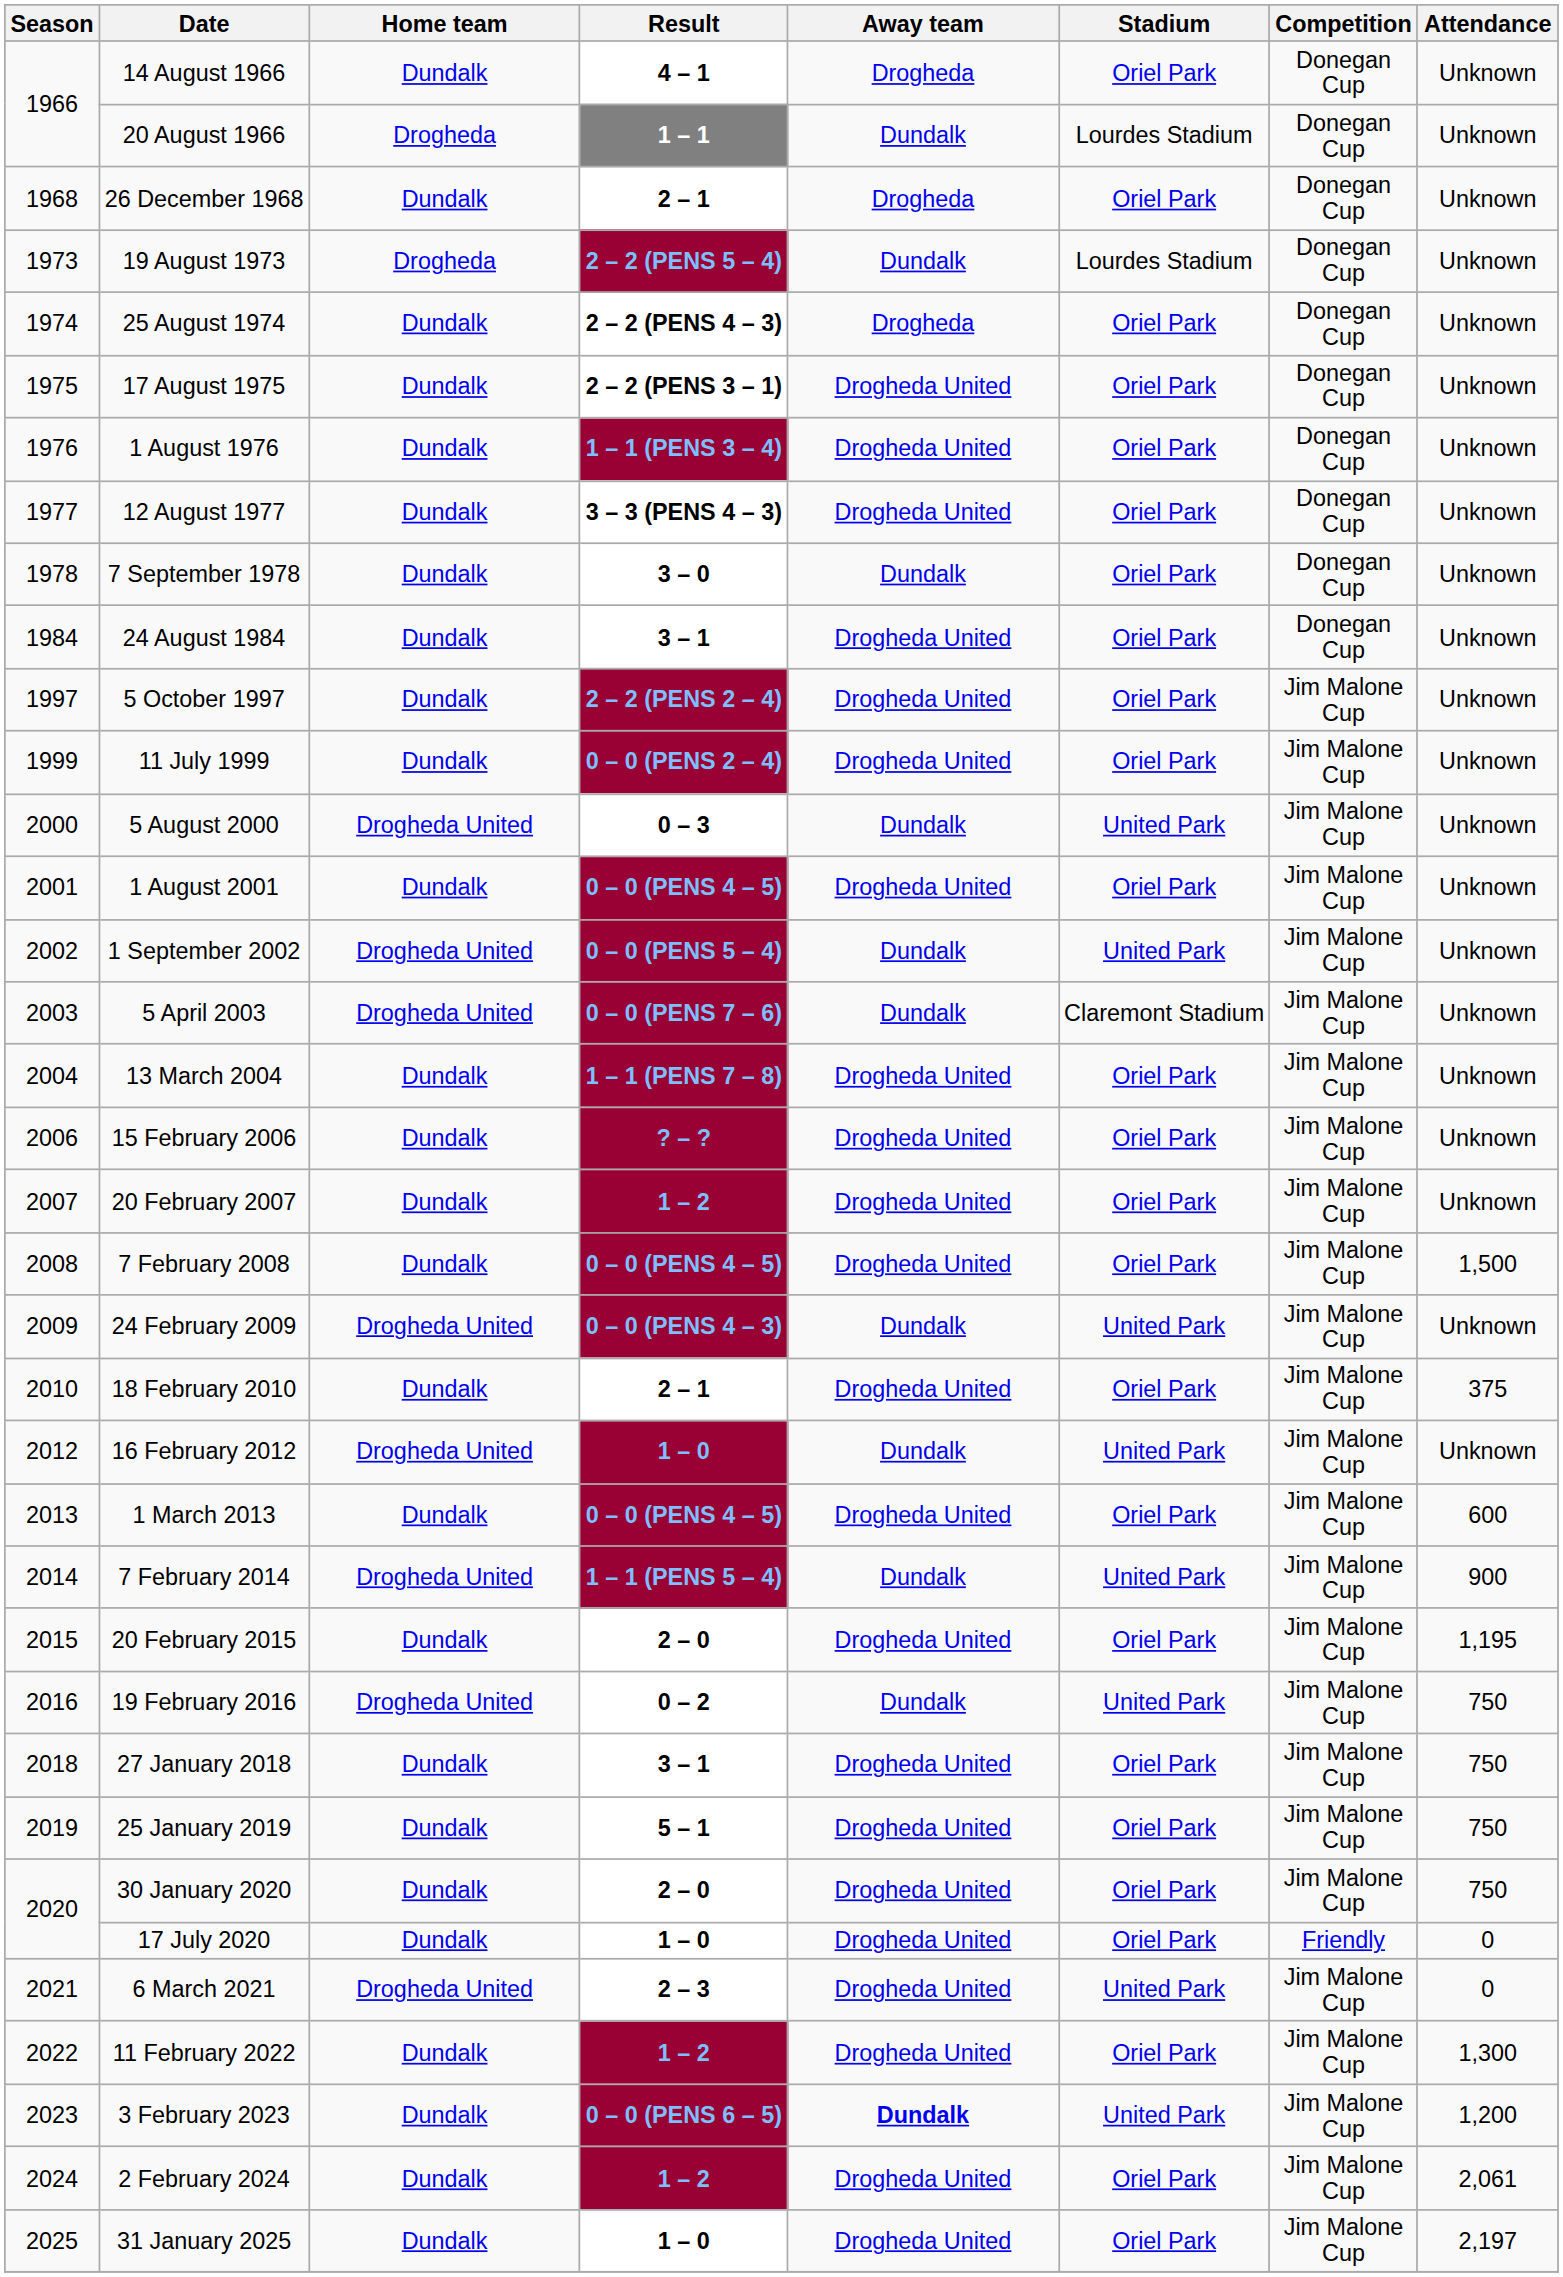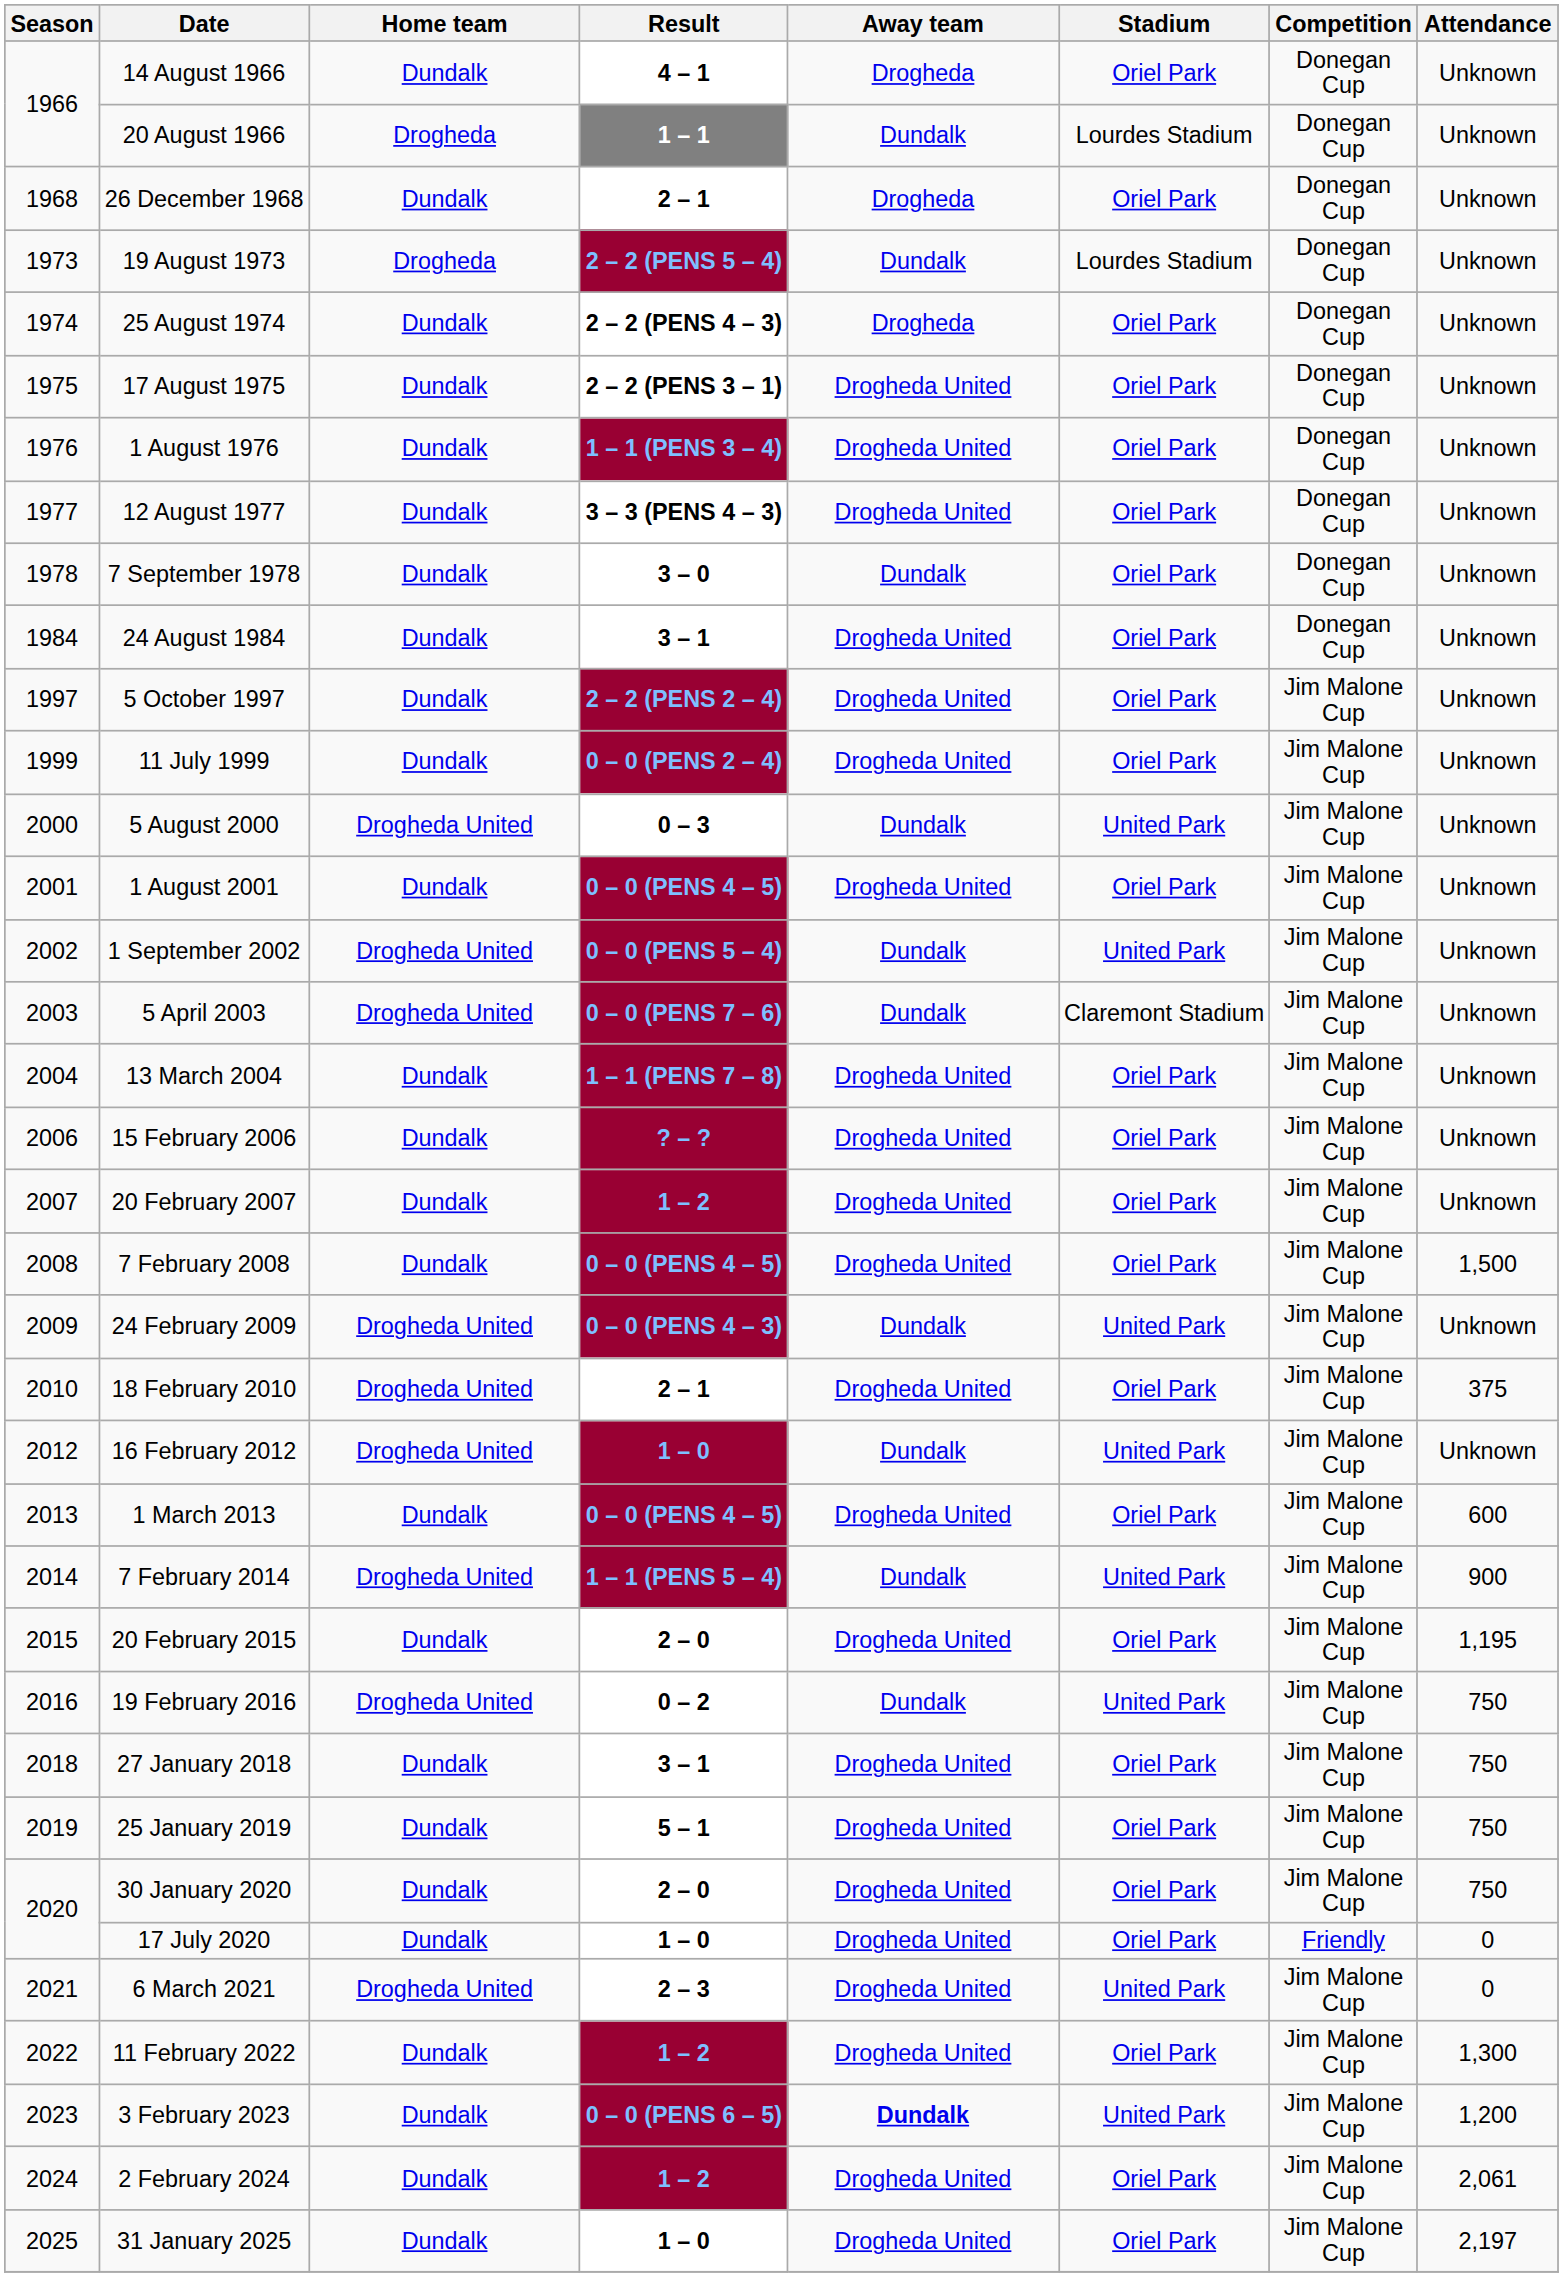18 February 2010 | Home team: Dundalk -> Drogheda United
